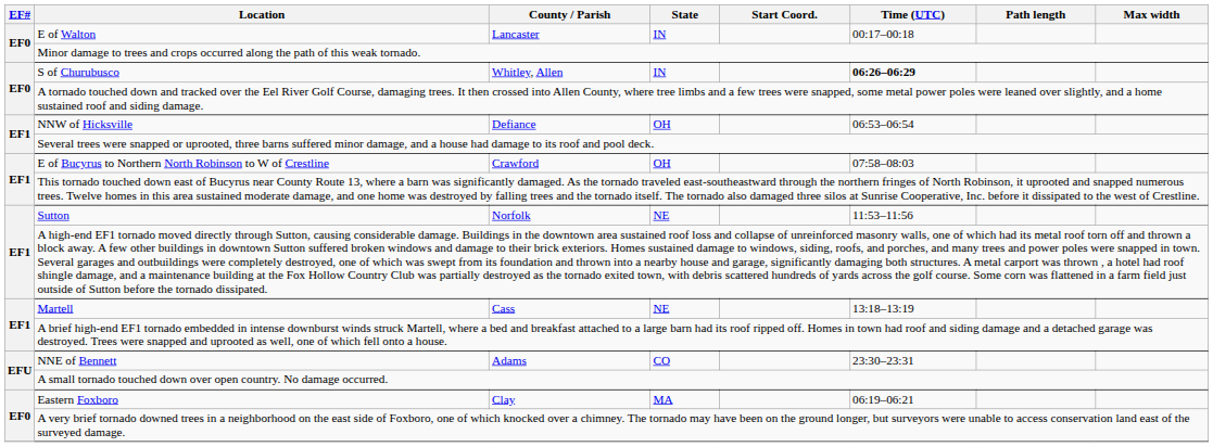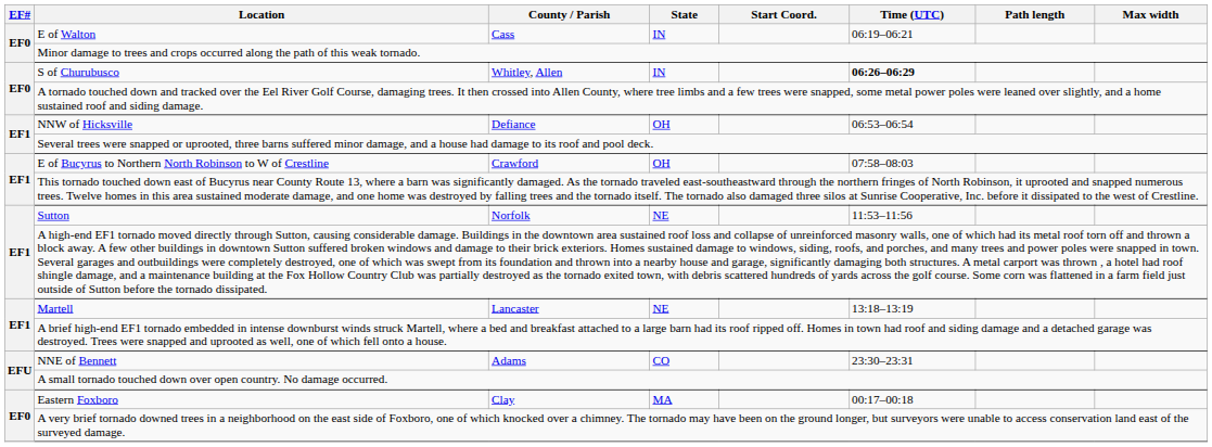E of Walton | County / Parish: Lancaster -> Cass
E of Walton | Time (UTC): 00:17–00:18 -> 06:19–06:21
Martell | County / Parish: Cass -> Lancaster
Eastern Foxboro | Time (UTC): 06:19–06:21 -> 00:17–00:18
